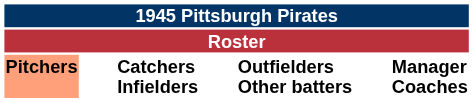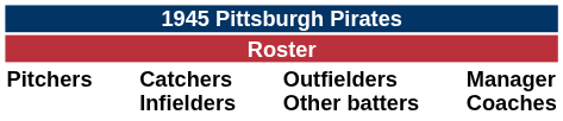Pitchers | column 1: lightsalmon background -> no background
